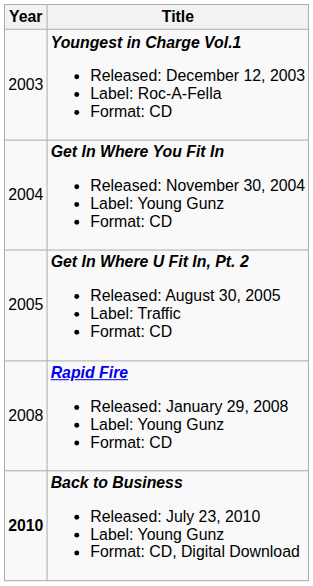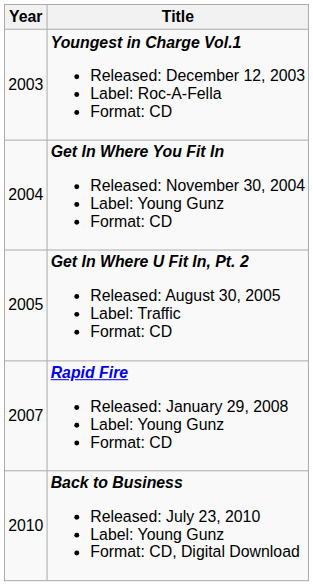row 5 | Year: 2008 -> 2007
row 6 | Year: bold -> normal
